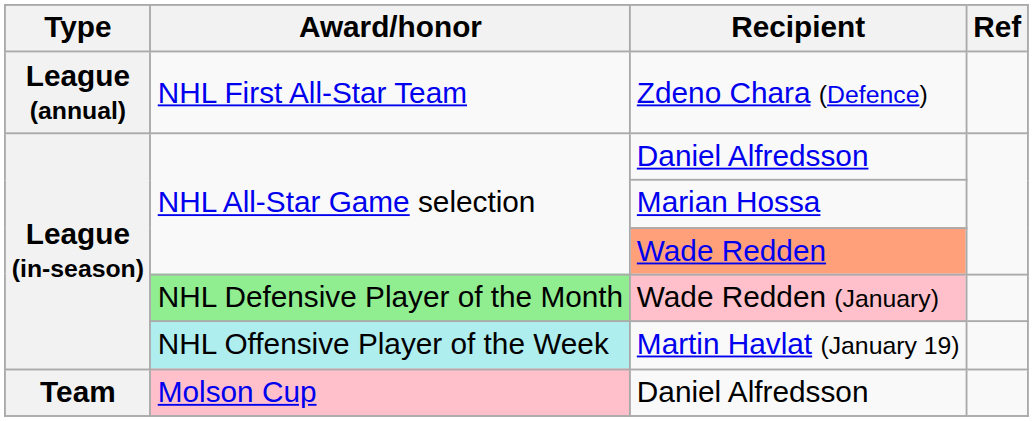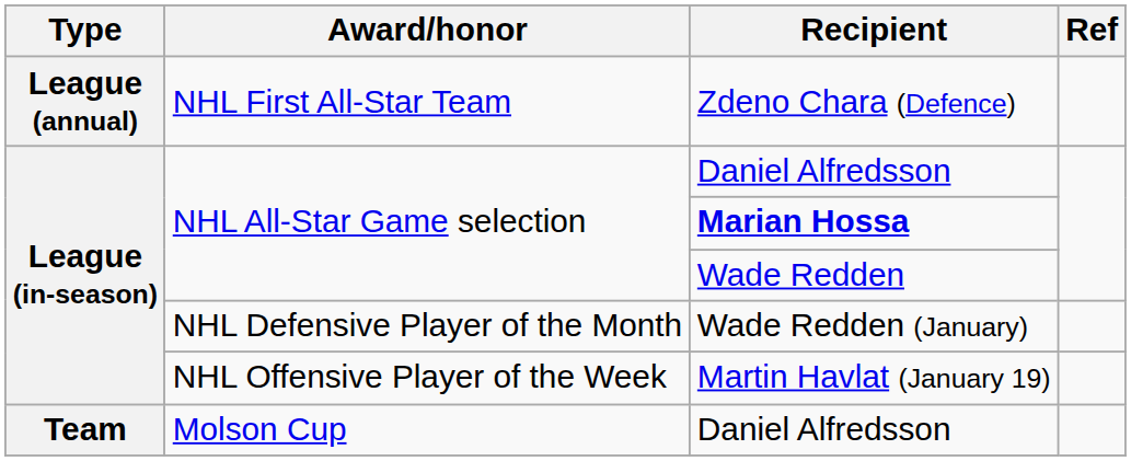Marian Hossa | Recipient: normal -> bold
Wade Redden | Recipient: lightsalmon background -> no background
Wade Redden (January) | Award/honor: lightgreen background -> no background
Wade Redden (January) | Recipient: pink background -> no background
Martin Havlat (January 19) | Award/honor: paleturquoise background -> no background
Molson Cup / Daniel Alfredsson | Award/honor: pink background -> no background
